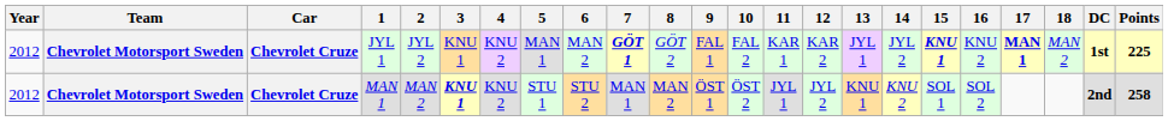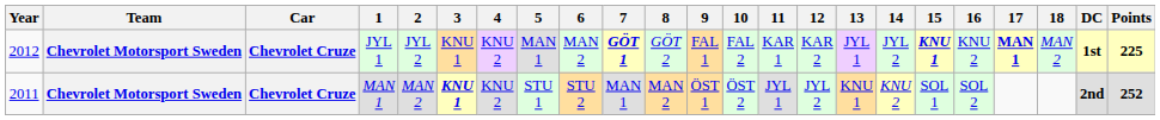row 3 | Year: 2012 -> 2011
row 3 | Points: 258 -> 252
